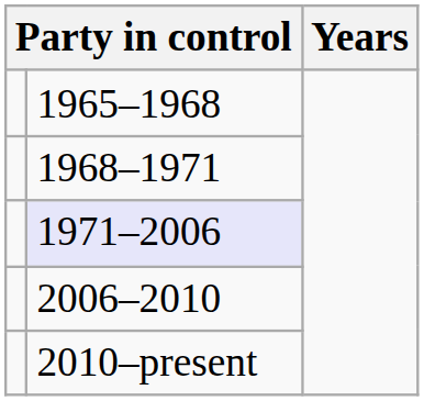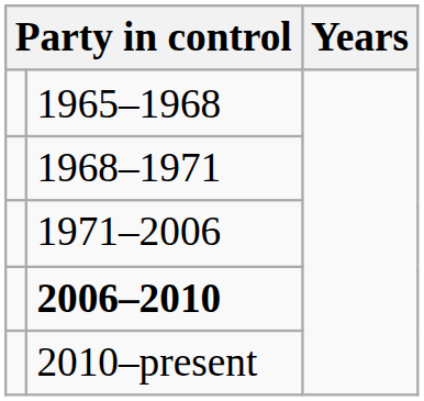1971–2006 | column 2: lavender background -> no background
2006–2010 | column 2: normal -> bold
